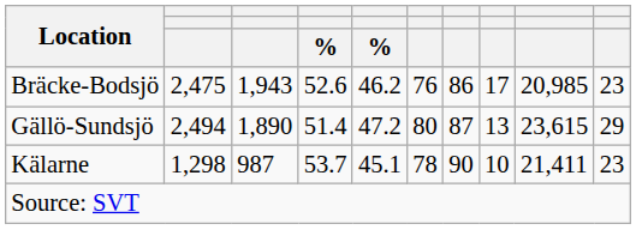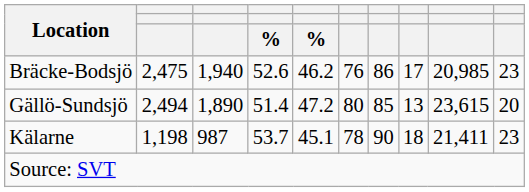Bräcke-Bodsjö | column 3: 1,943 -> 1,940
Gällö-Sundsjö | column 7: 87 -> 85
Gällö-Sundsjö | column 10: 29 -> 20
Kälarne | column 2: 1,298 -> 1,198
Kälarne | column 8: 10 -> 18
